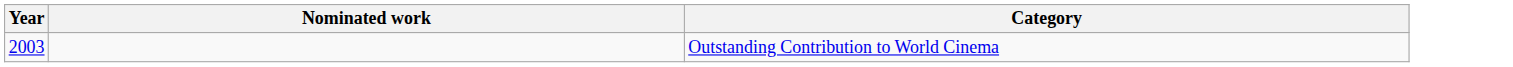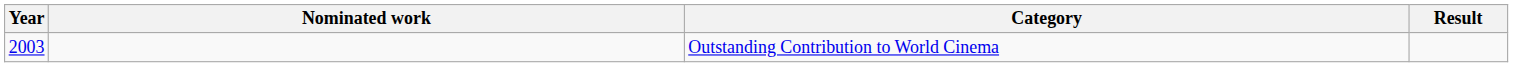+ column: Result
